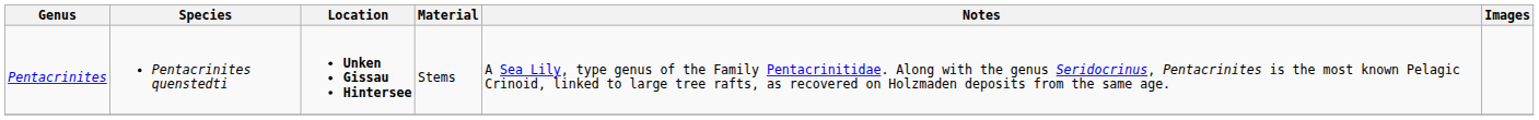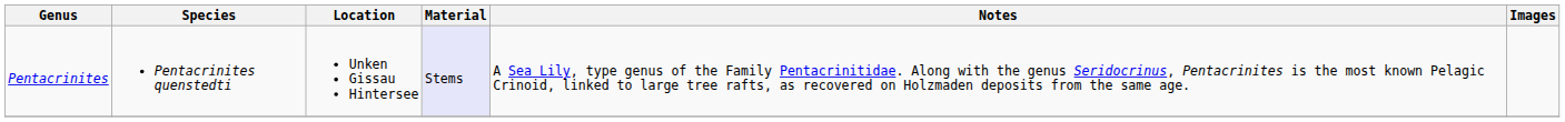Pentacrinites | Location: bold -> normal
Pentacrinites | Material: no background -> lavender background
